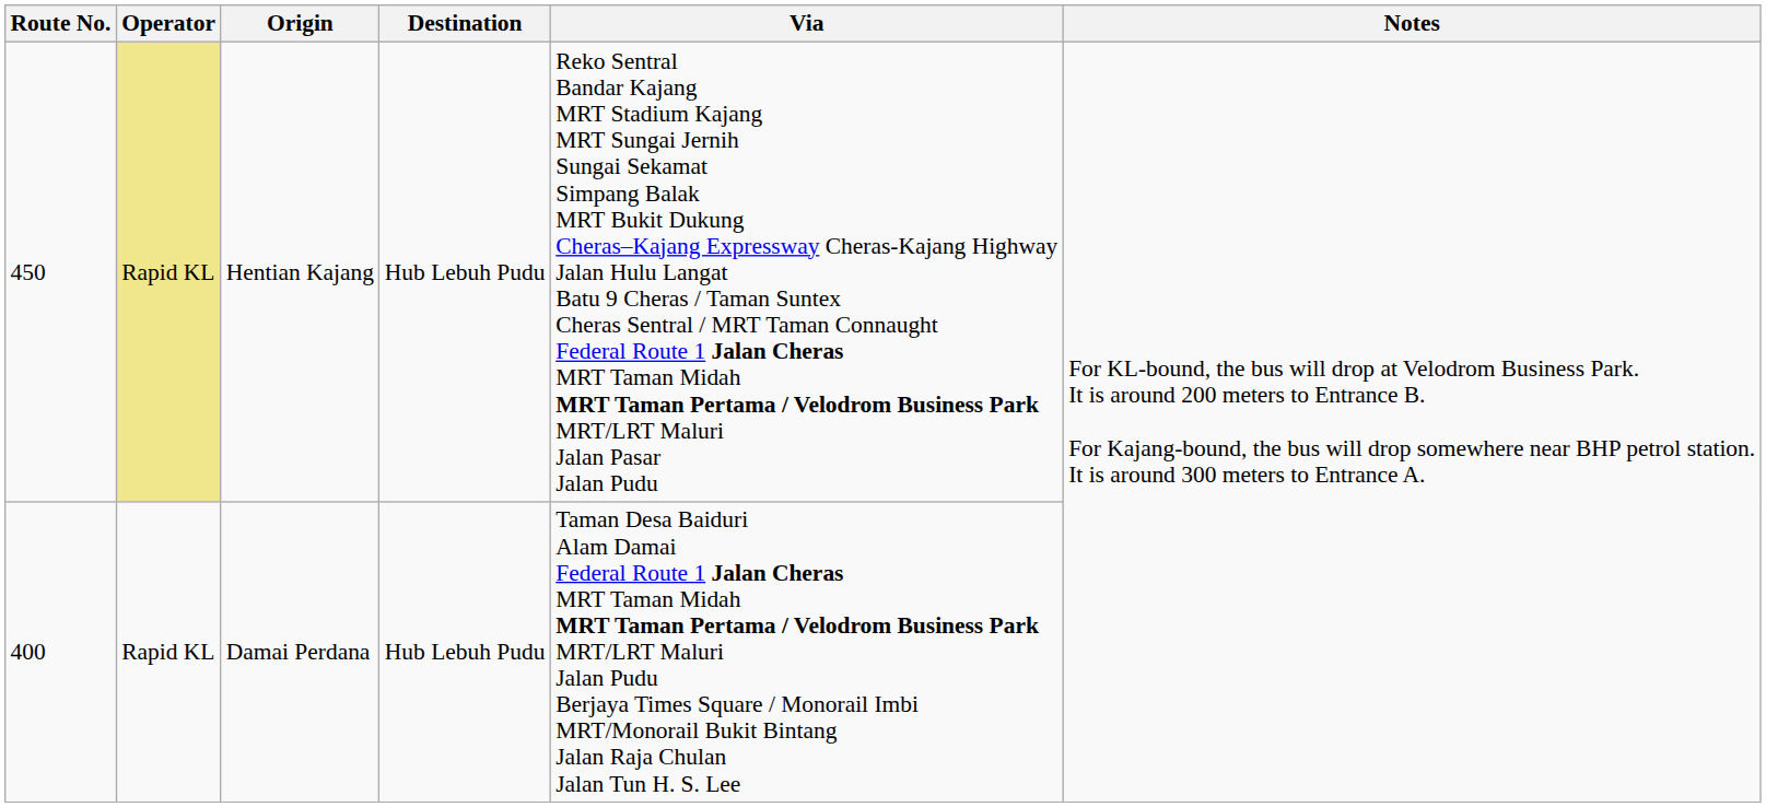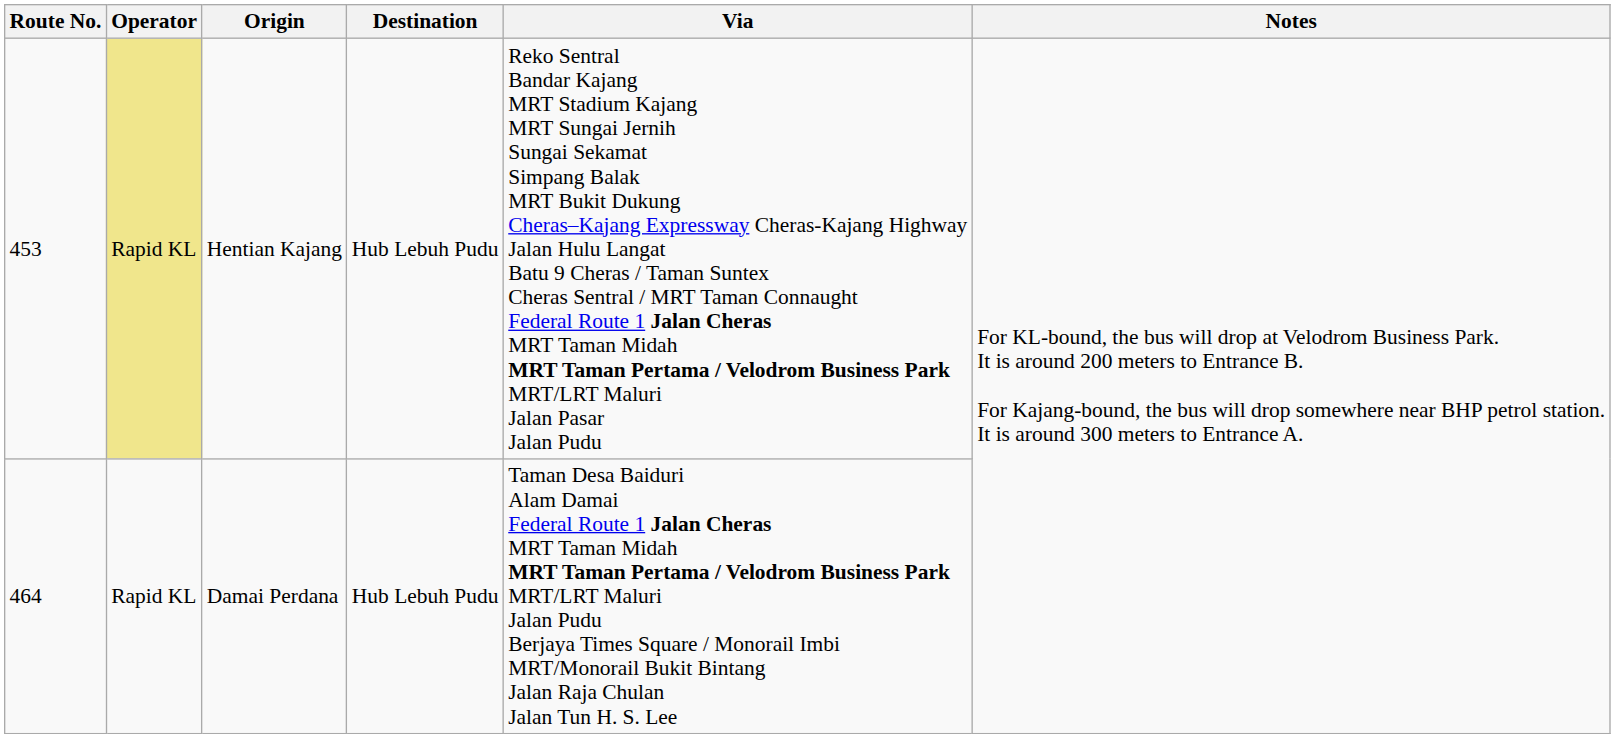Hentian Kajang | Route No.: 450 -> 453
Damai Perdana | Route No.: 400 -> 464
